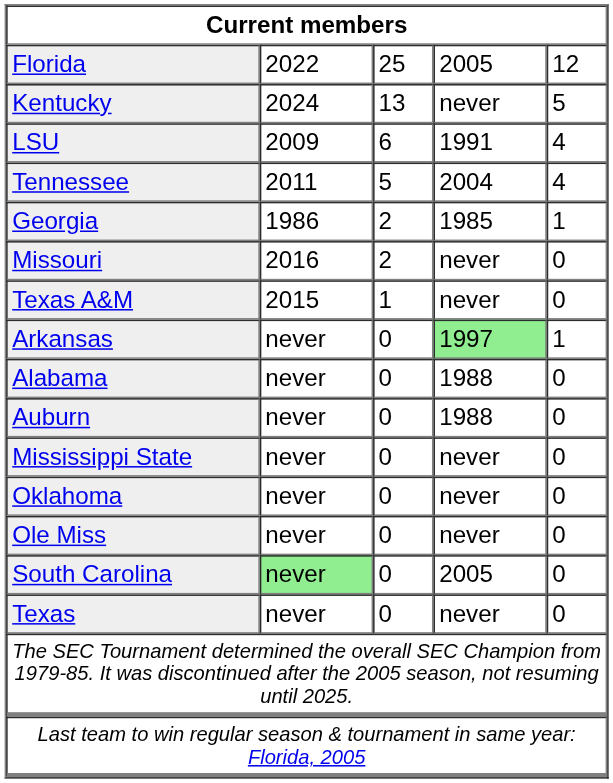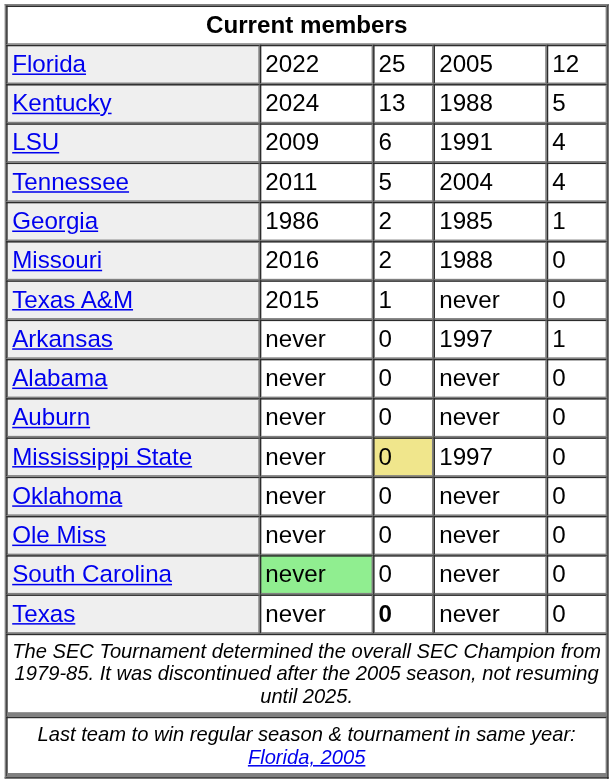Kentucky | column 4: never -> 1988
Missouri | column 4: never -> 1988
Arkansas | column 4: lightgreen background -> no background
Alabama | column 4: 1988 -> never
Auburn | column 4: 1988 -> never
Mississippi State | column 3: no background -> khaki background
Mississippi State | column 4: never -> 1997
South Carolina | column 4: 2005 -> never
Texas | column 3: normal -> bold
